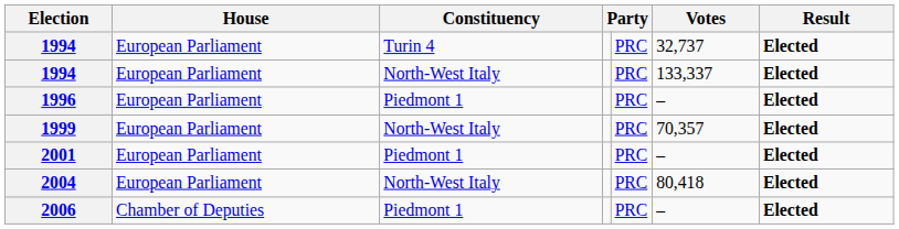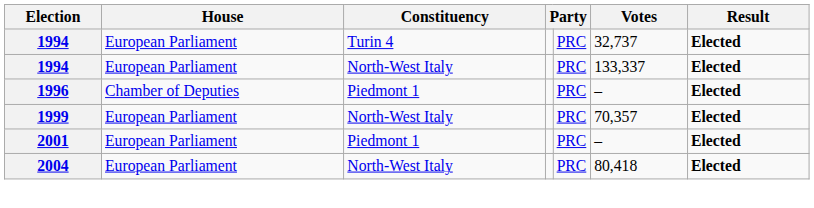1996 | House: European Parliament -> Chamber of Deputies
- row: 2006 | Chamber of Deputies | Piedmont 1 | PRC | – | Elected
